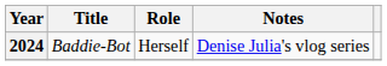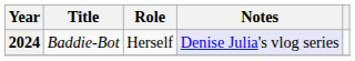2024 | Notes: no background -> lavender background
